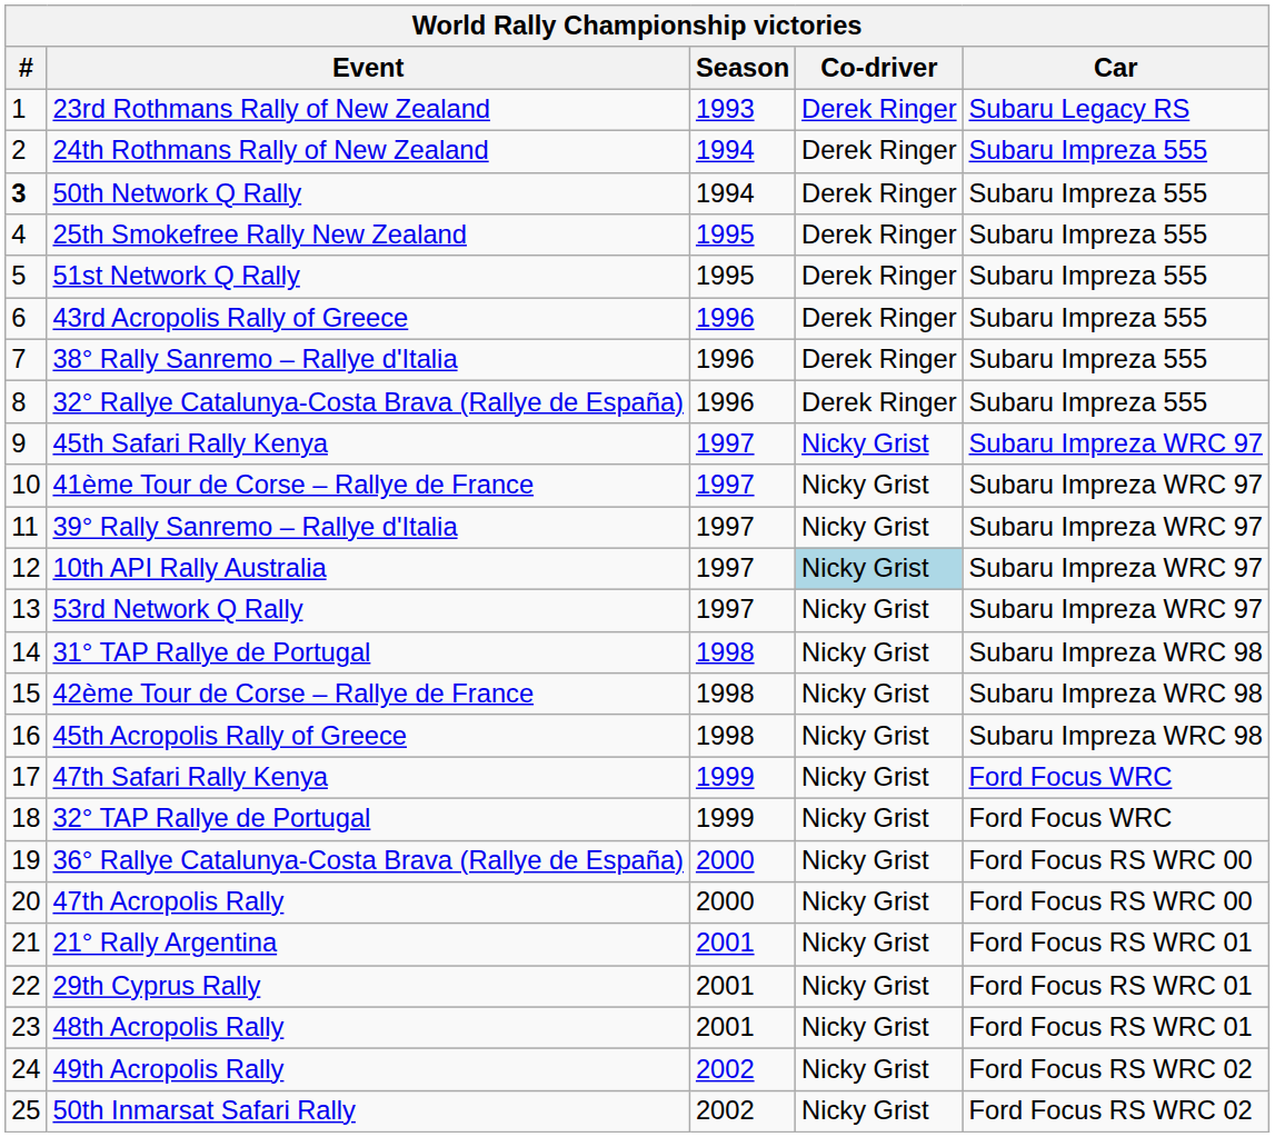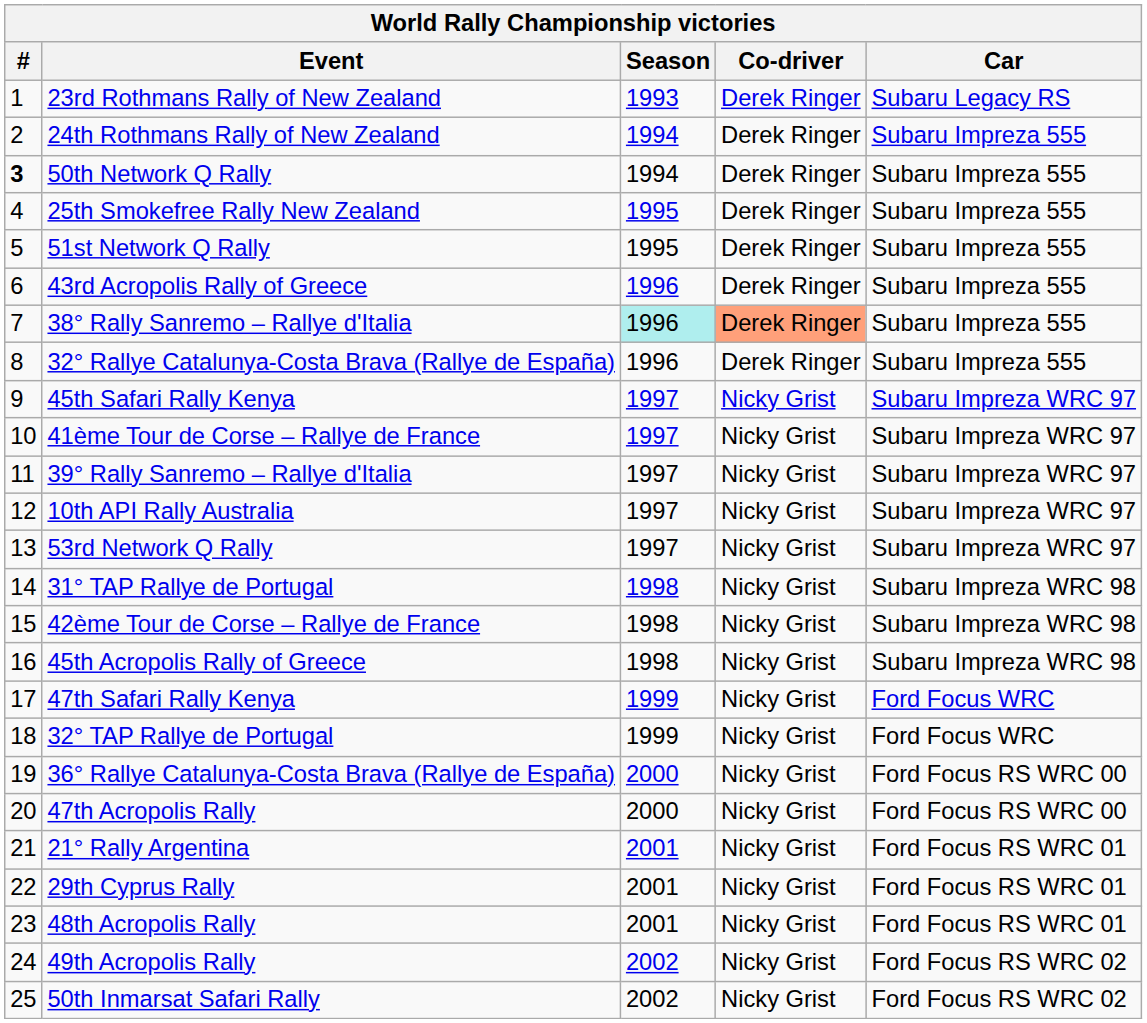38° Rally Sanremo – Rallye d'Italia | Season: no background -> paleturquoise background
38° Rally Sanremo – Rallye d'Italia | Co-driver: no background -> lightsalmon background
10th API Rally Australia | Co-driver: lightblue background -> no background
